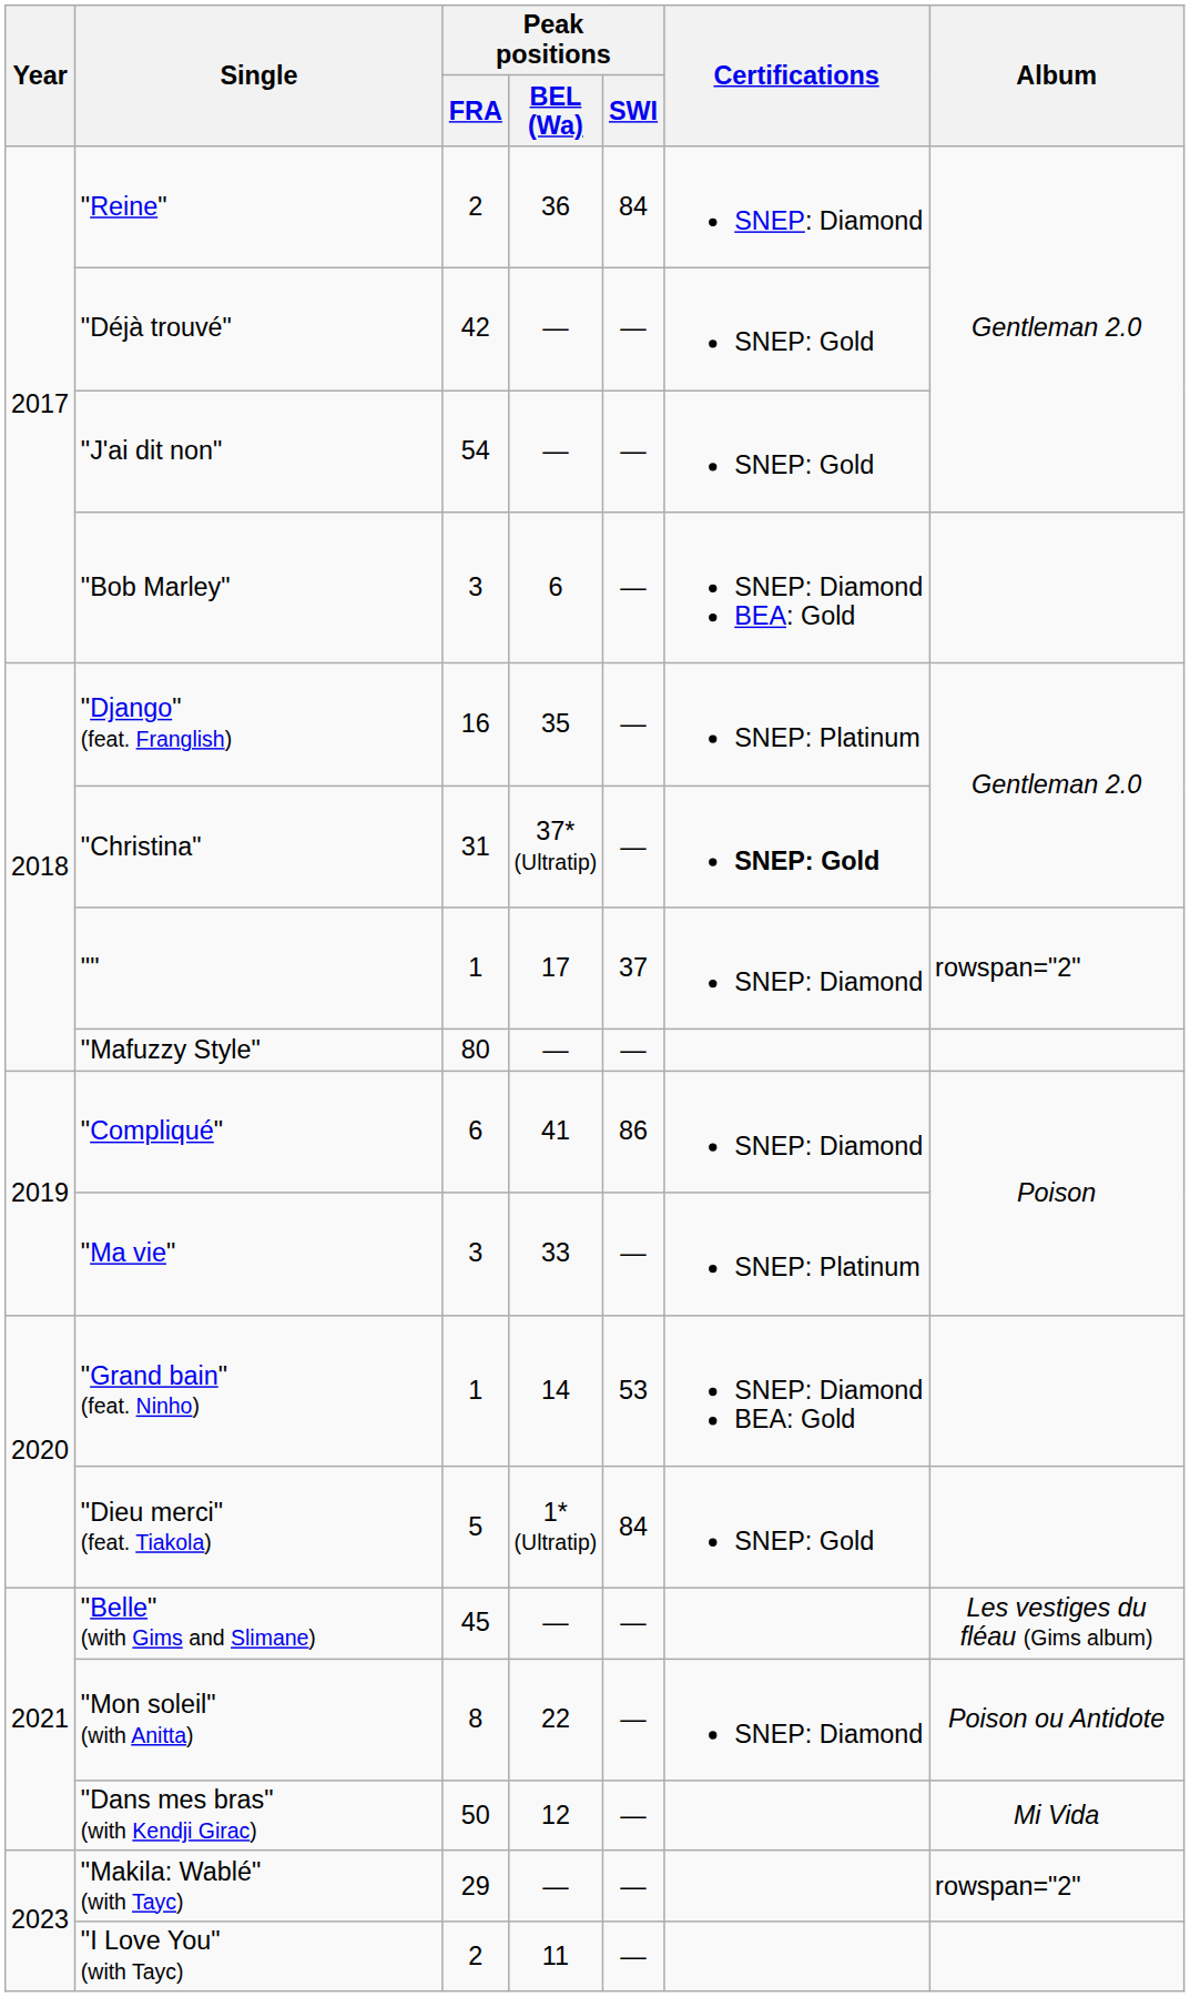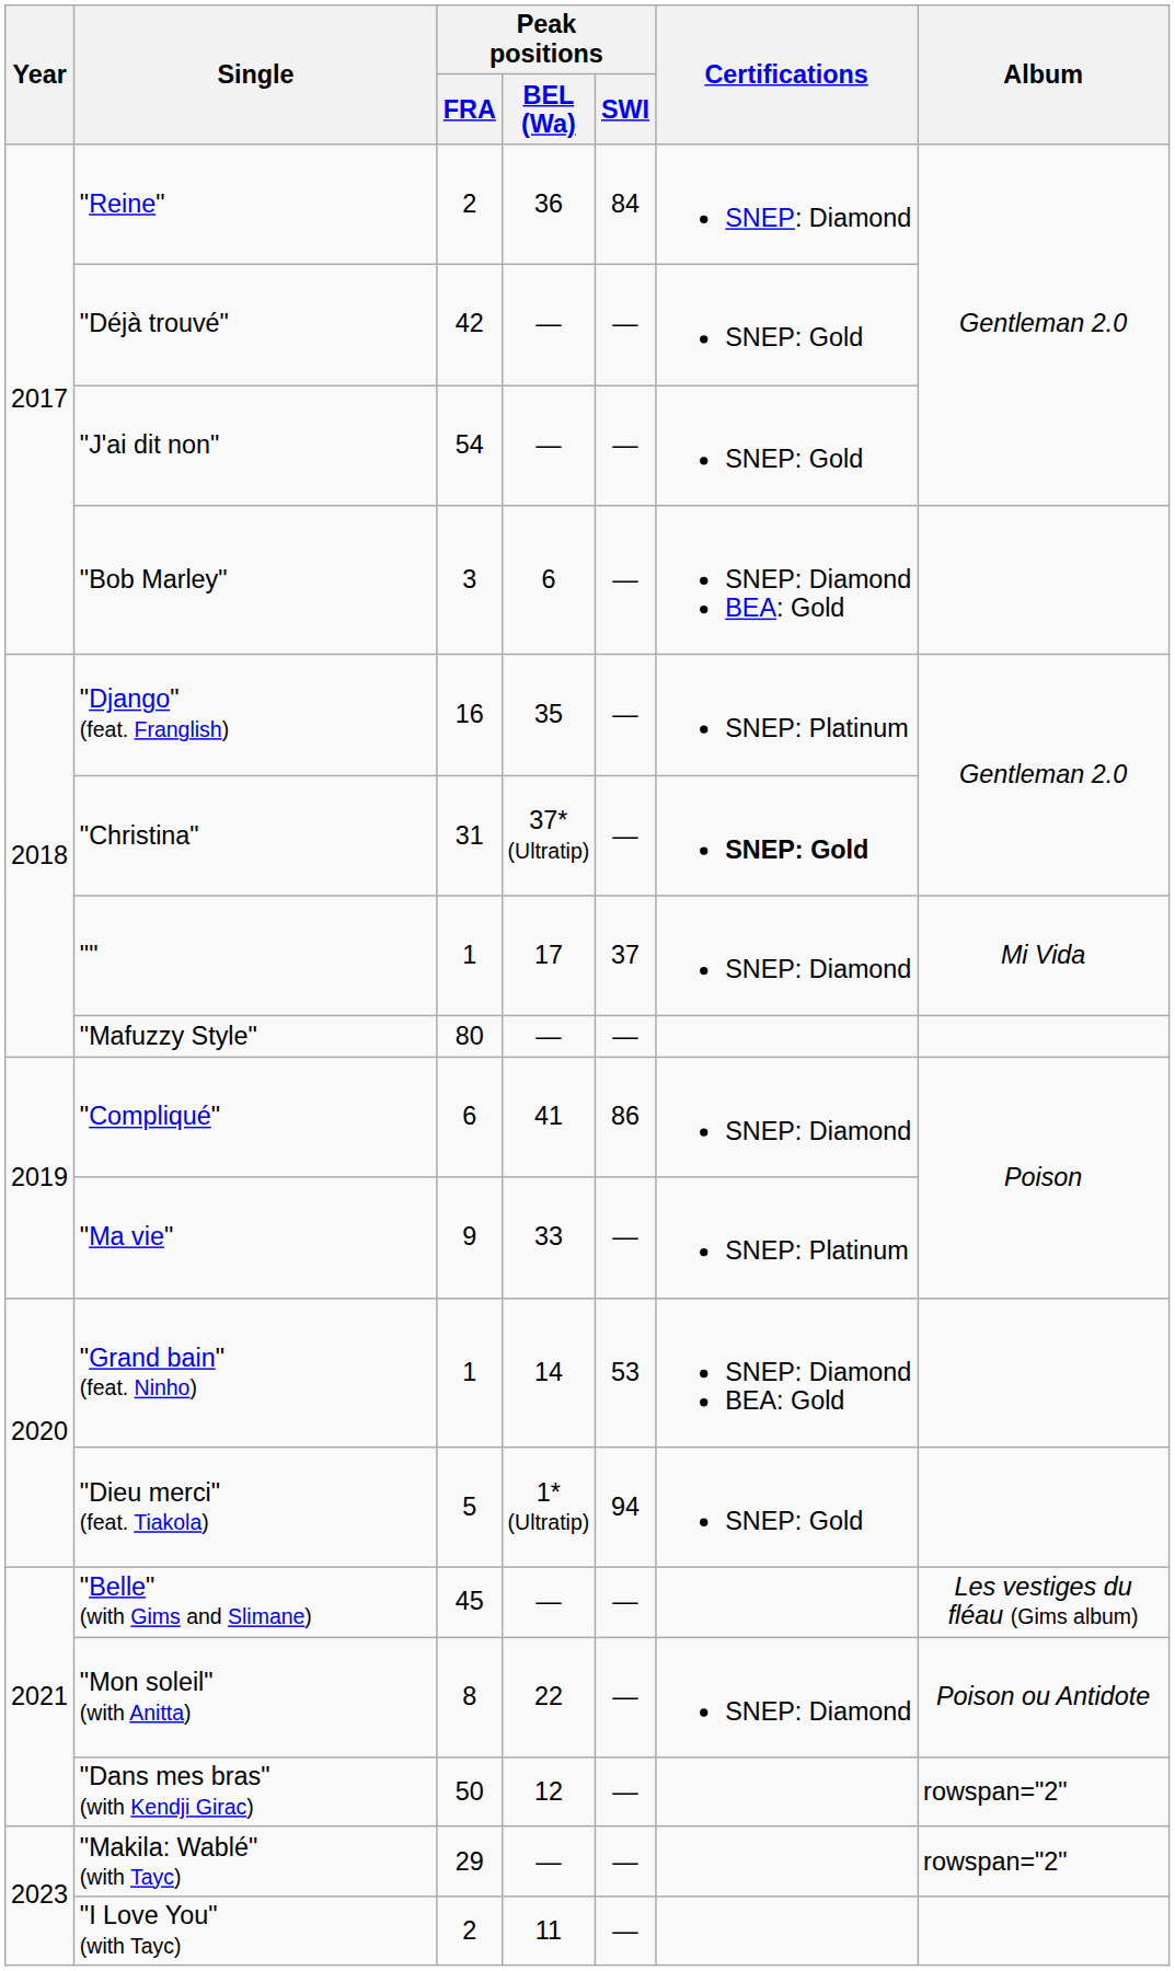"" | Album: rowspan="2" -> Mi Vida
"Ma vie" | Peak positions / FRA: 3 -> 9
"Dieu merci" (feat. Tiakola) | Peak positions / SWI: 84 -> 94
"Dans mes bras" (with Kendji Girac) | Album: Mi Vida -> rowspan="2"
